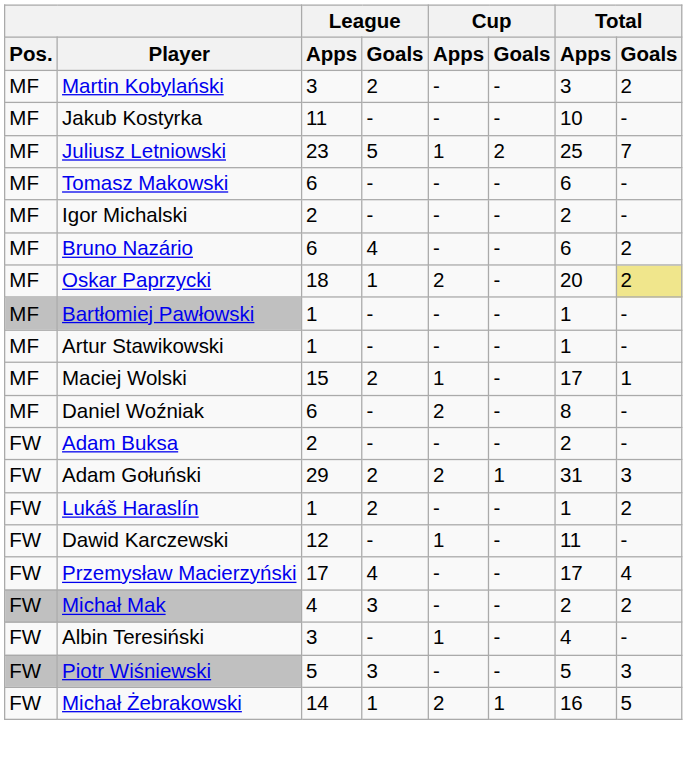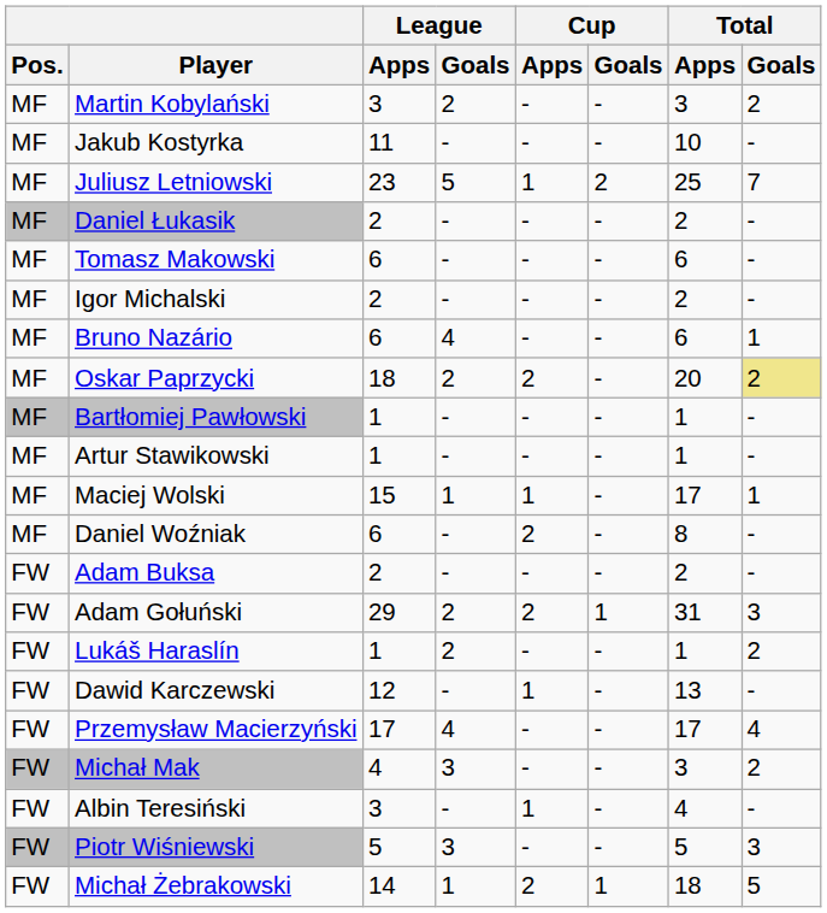+ row: MF | Daniel Łukasik | 2 | - | - | - | 2 | -
Bruno Nazário | Total / Goals: 2 -> 1
Oskar Paprzycki | League / Goals: 1 -> 2
Maciej Wolski | League / Goals: 2 -> 1
Dawid Karczewski | Total / Apps: 11 -> 13
Michał Mak | Total / Apps: 2 -> 3
Michał Żebrakowski | Total / Apps: 16 -> 18
